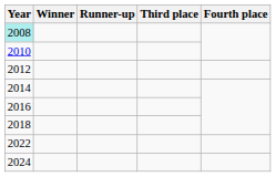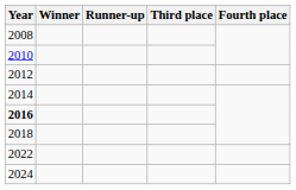2008 | Year: paleturquoise background -> no background
2016 | Year: normal -> bold
